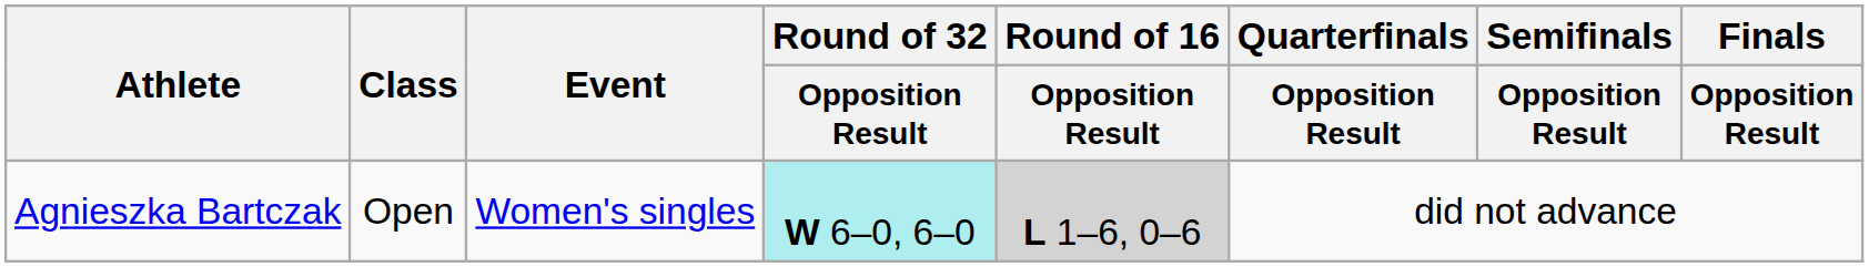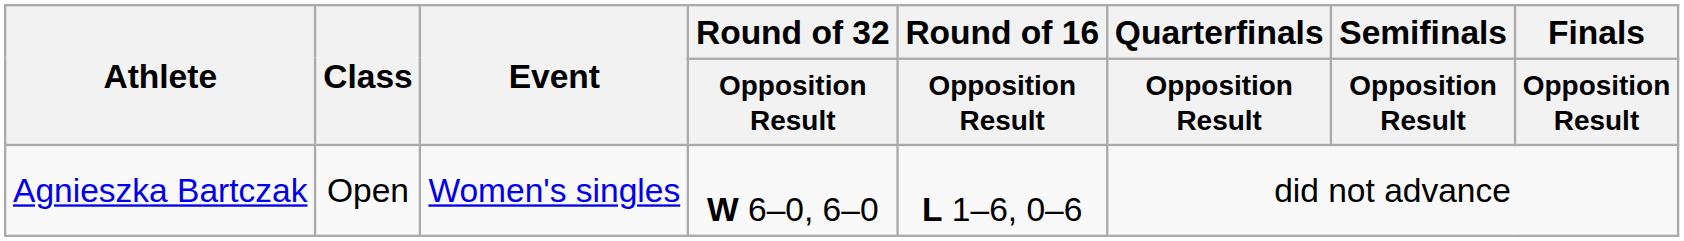Agnieszka Bartczak | Round of 32 / Opposition Result: paleturquoise background -> no background
Agnieszka Bartczak | Round of 16 / Opposition Result: lightgrey background -> no background
